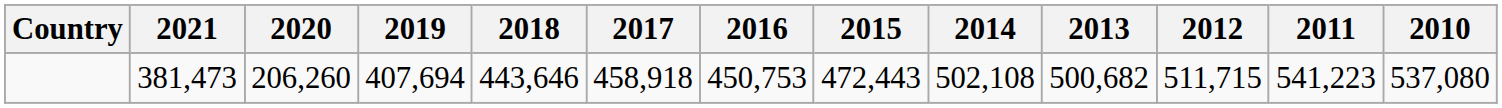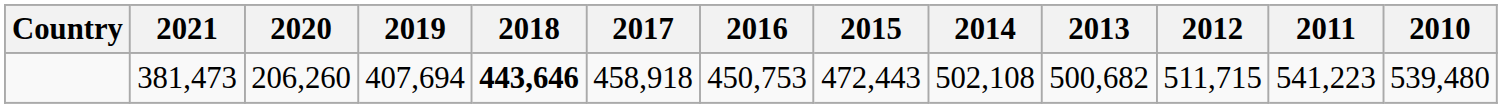row 2 | 2018: normal -> bold
row 2 | 2010: 537,080 -> 539,480
